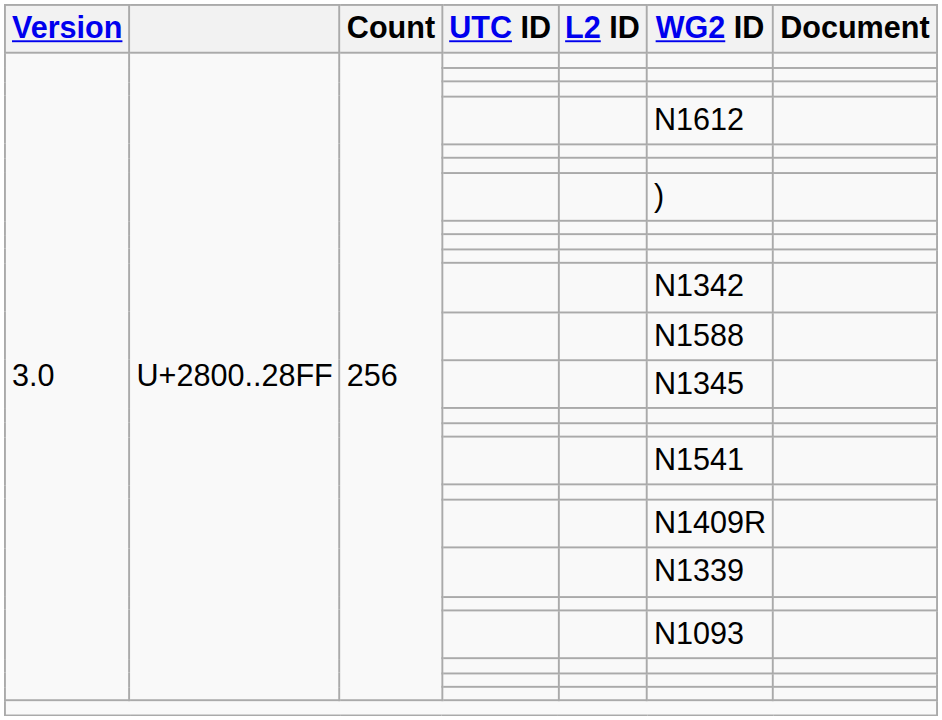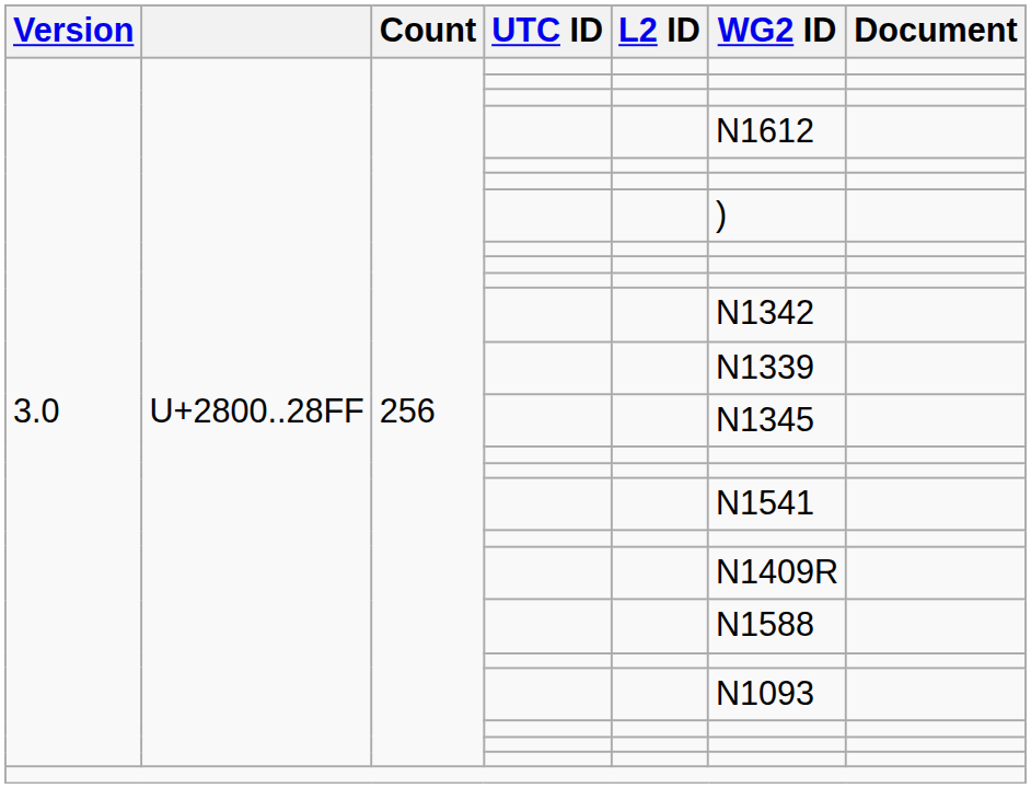row 13 | WG2 ID: N1588 -> N1339
row 20 | WG2 ID: N1339 -> N1588
